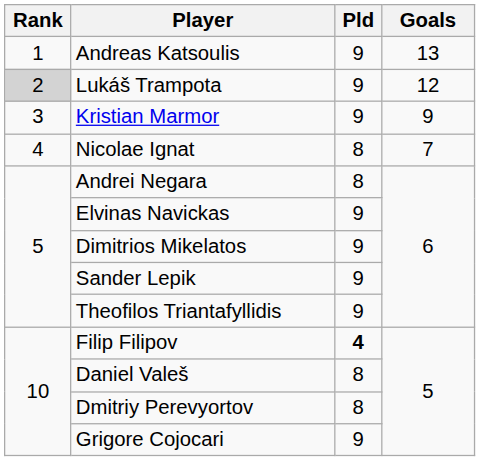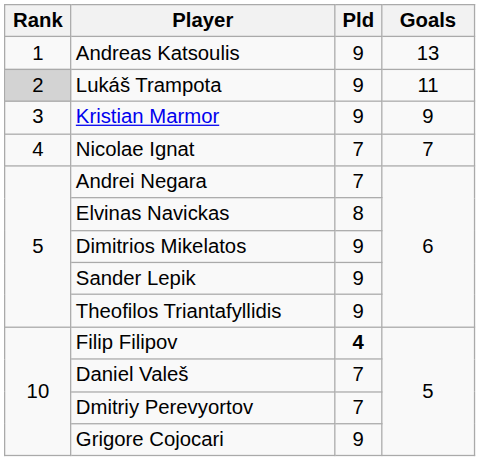Lukáš Trampota | Goals: 12 -> 11
Nicolae Ignat | Pld: 8 -> 7
Andrei Negara | Pld: 8 -> 7
Elvinas Navickas | Pld: 9 -> 8
Daniel Valeš | Pld: 8 -> 7
Dmitriy Perevyortov | Pld: 8 -> 7
